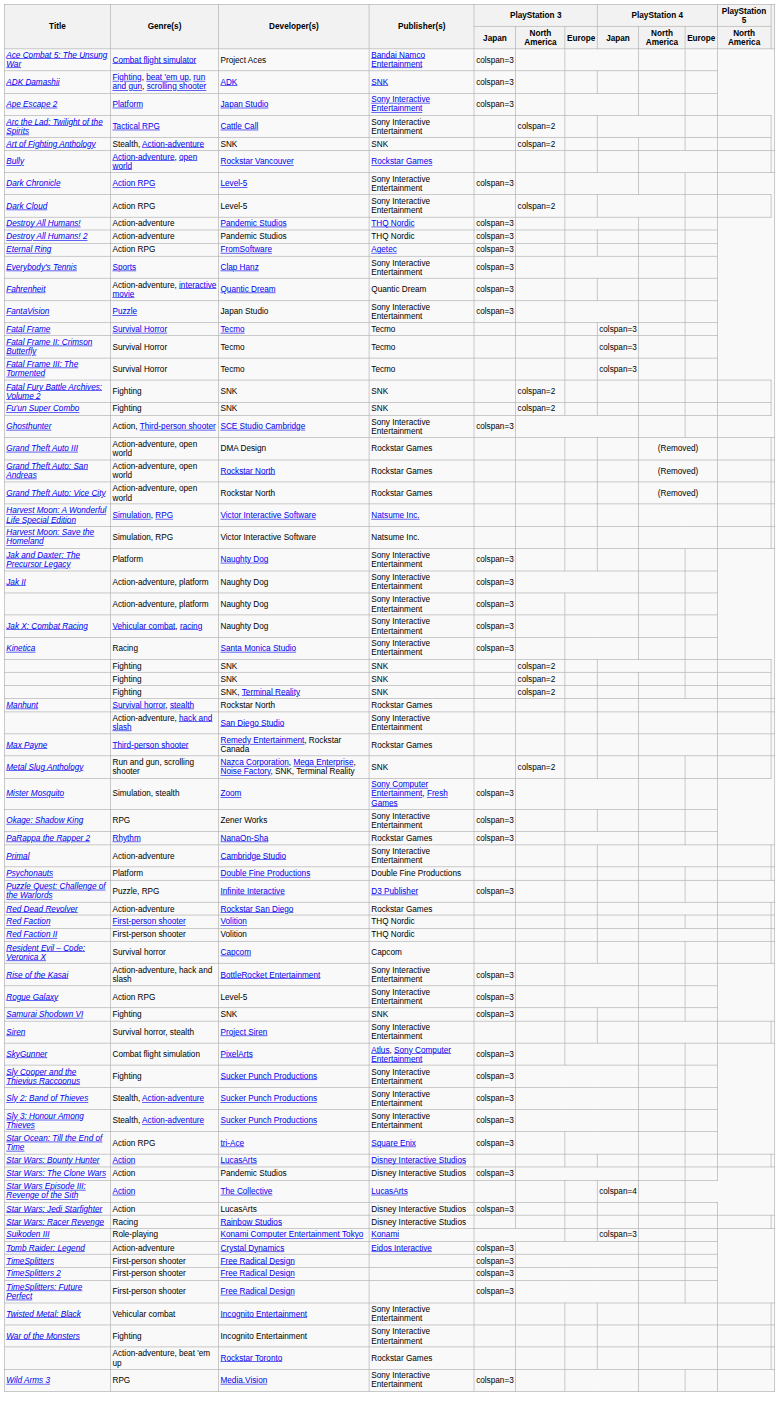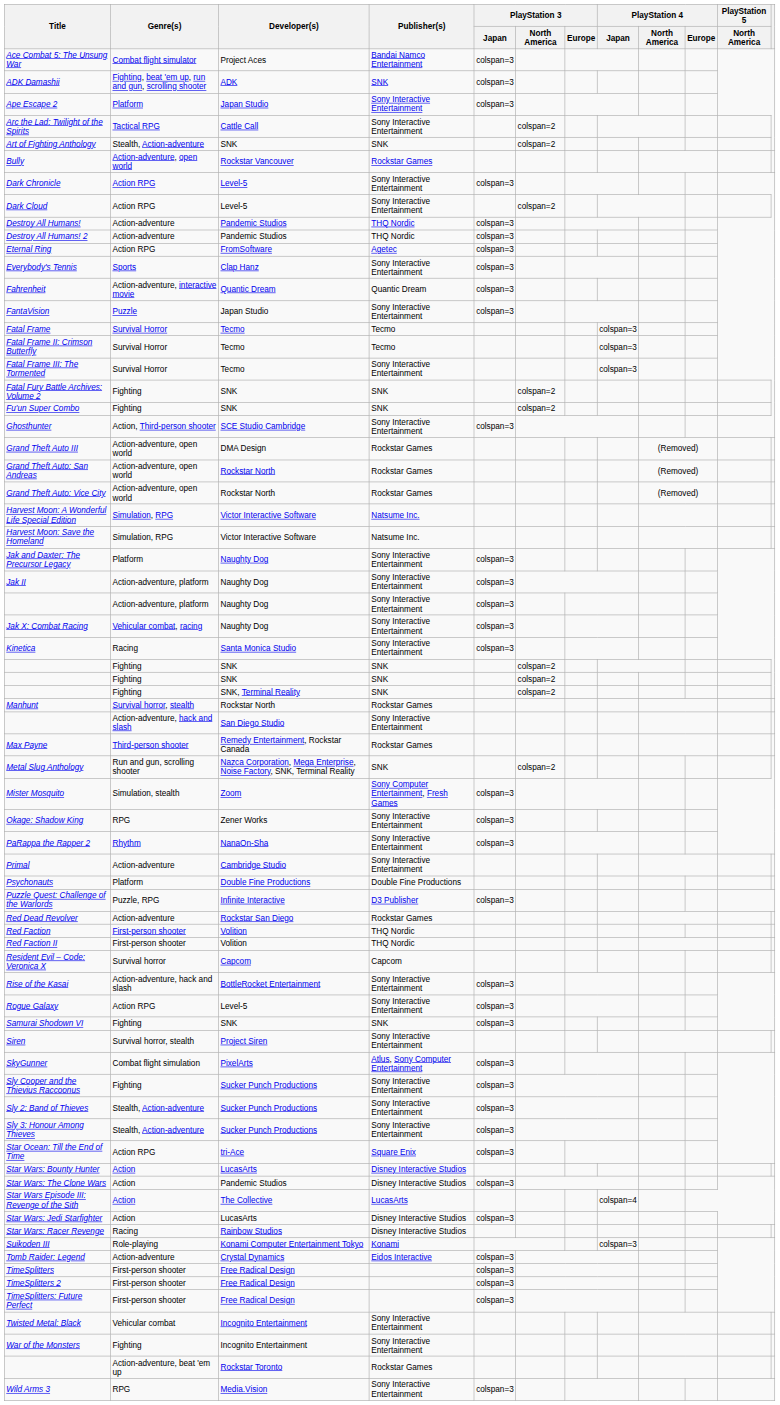Fatal Frame III: The Tormented | Publisher(s): Tecmo -> Sony Interactive Entertainment
PaRappa the Rapper 2 | Publisher(s): Rockstar Games -> Sony Interactive Entertainment
